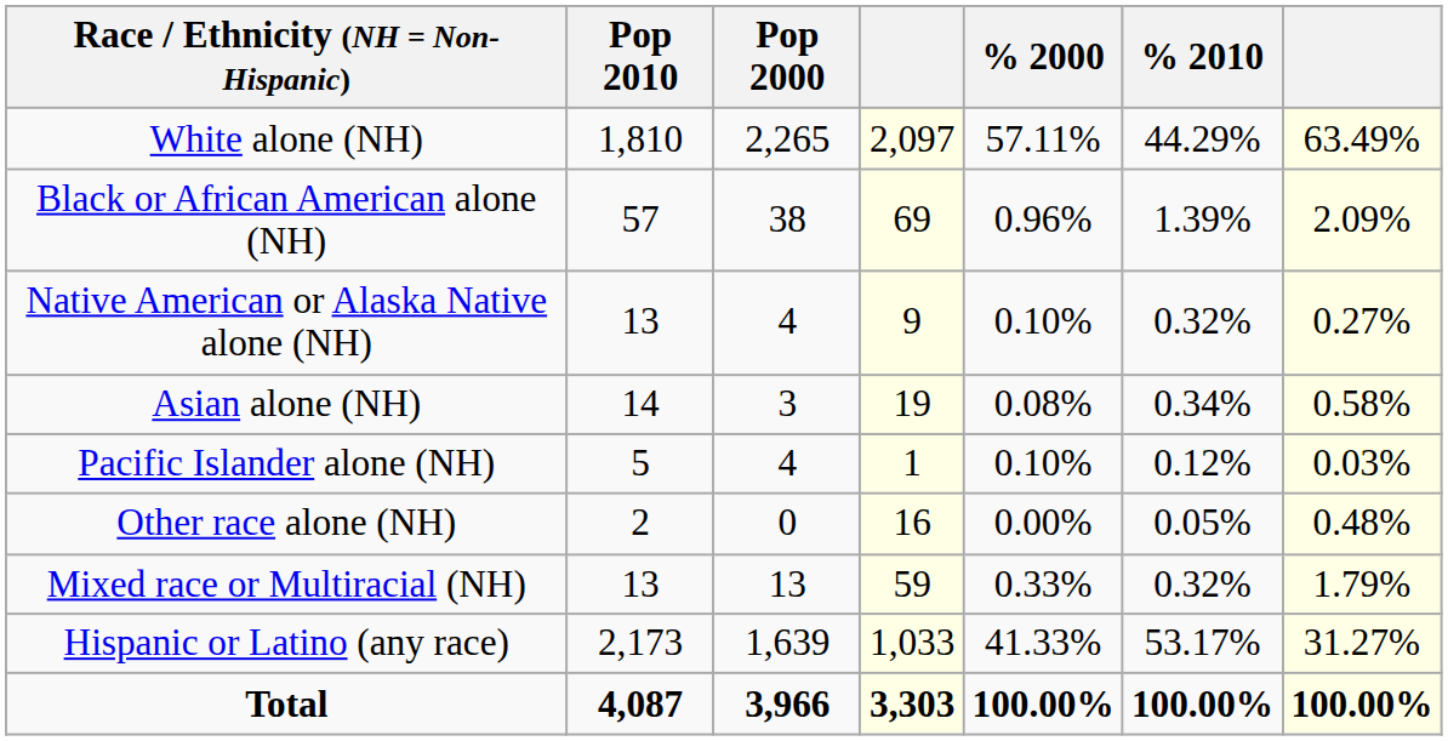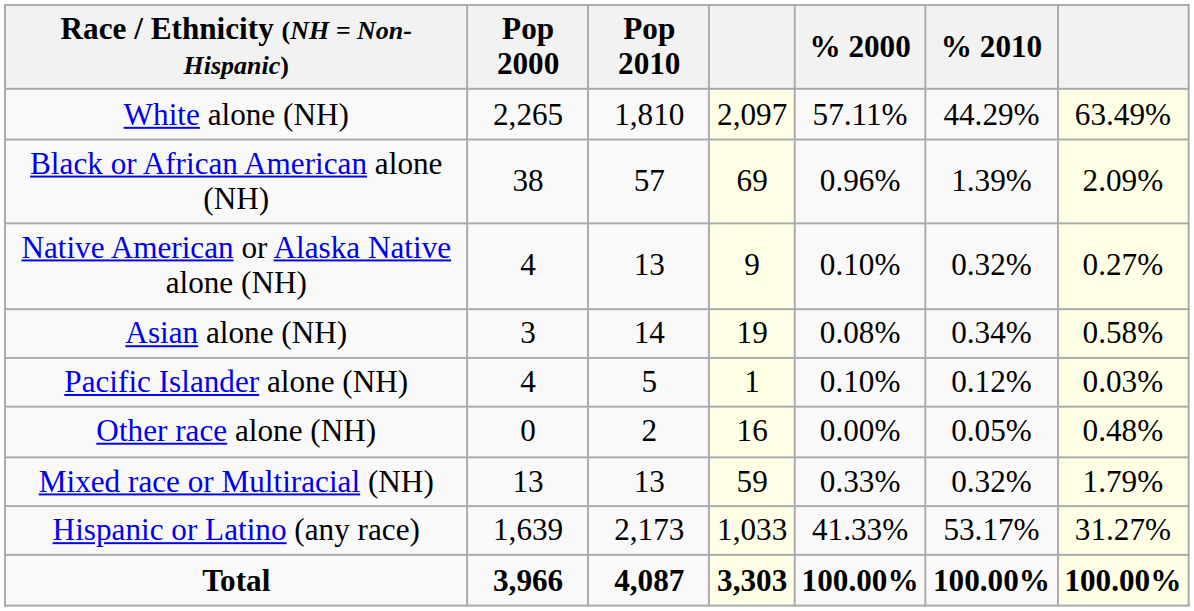columns swapped: Pop 2000 <-> Pop 2010
